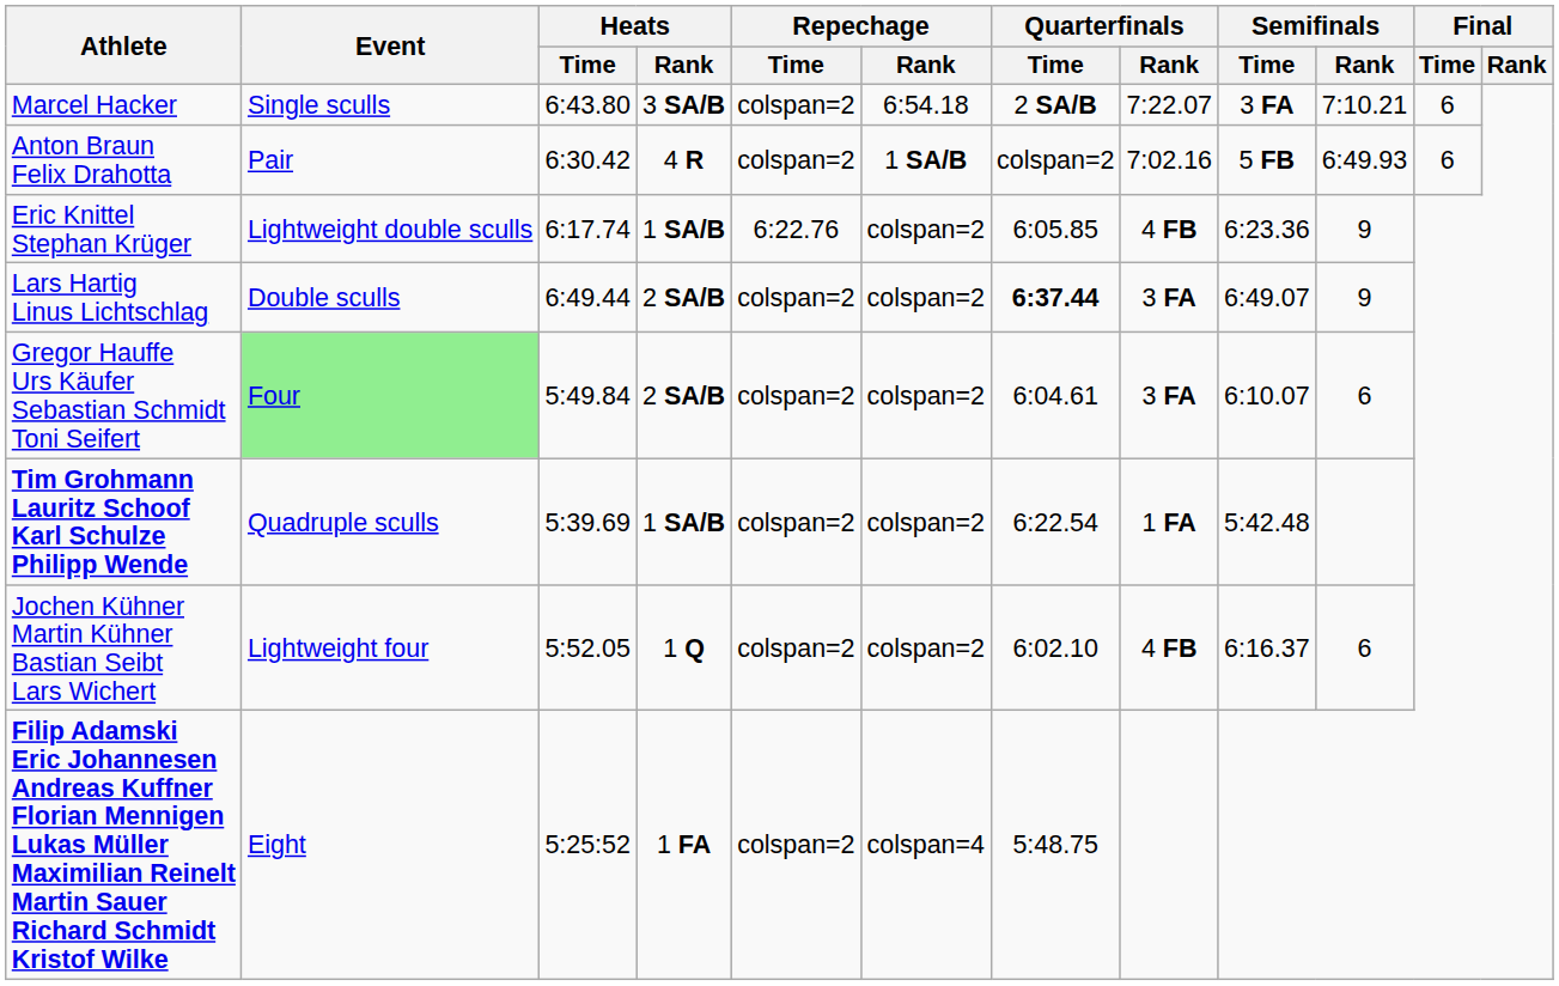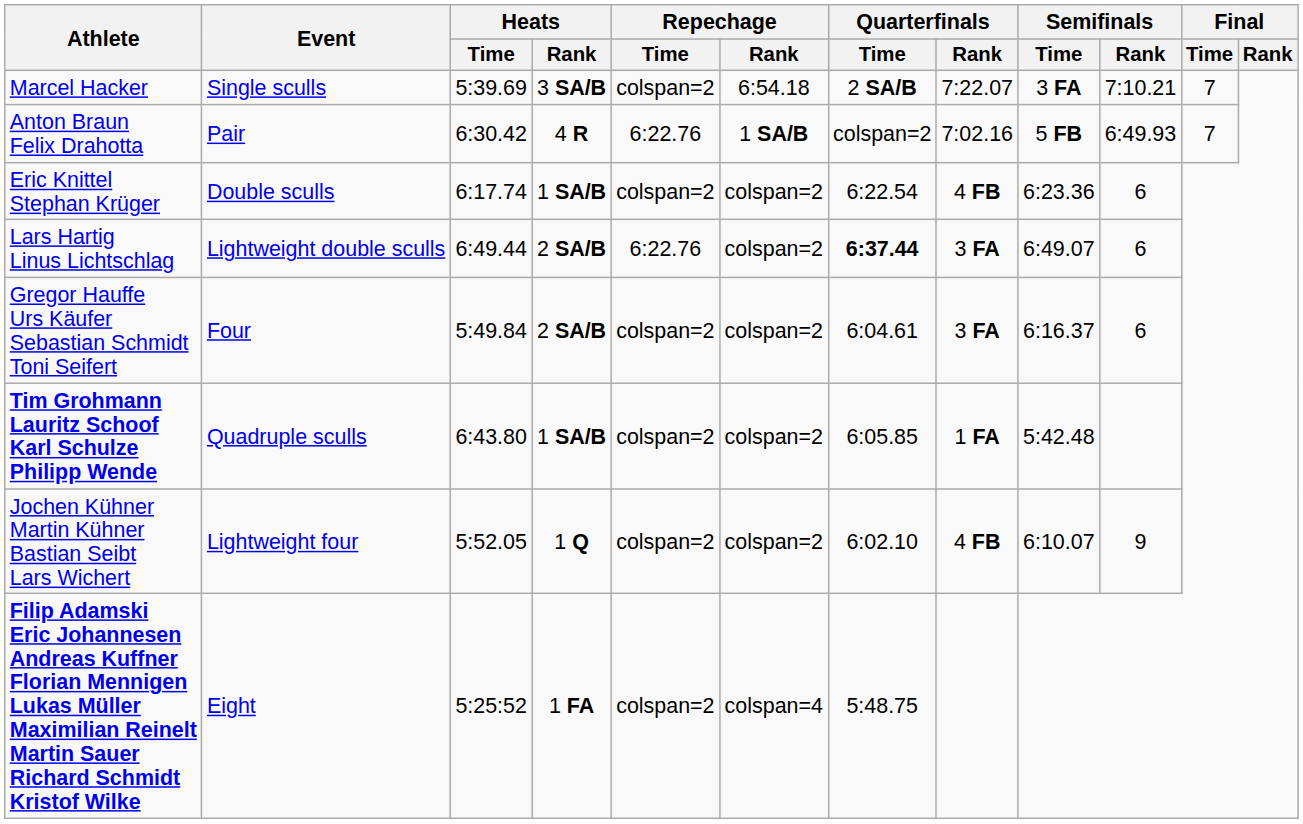Marcel Hacker | Heats / Time: 6:43.80 -> 5:39.69
Marcel Hacker | Final / Time: 6 -> 7
Anton Braun Felix Drahotta | Repechage / Time: colspan=2 -> 6:22.76
Anton Braun Felix Drahotta | Final / Time: 6 -> 7
Eric Knittel Stephan Krüger | Event: Lightweight double sculls -> Double sculls
Eric Knittel Stephan Krüger | Repechage / Time: 6:22.76 -> colspan=2
Eric Knittel Stephan Krüger | Quarterfinals / Time: 6:05.85 -> 6:22.54
Eric Knittel Stephan Krüger | Semifinals / Rank: 9 -> 6
Lars Hartig Linus Lichtschlag | Event: Double sculls -> Lightweight double sculls
Lars Hartig Linus Lichtschlag | Repechage / Time: colspan=2 -> 6:22.76
Lars Hartig Linus Lichtschlag | Semifinals / Rank: 9 -> 6
Gregor Hauffe Urs Käufer Sebastian Schmidt Toni Seifert | Event: lightgreen background -> no background
Gregor Hauffe Urs Käufer Sebastian Schmidt Toni Seifert | Semifinals / Time: 6:10.07 -> 6:16.37
Tim Grohmann Lauritz Schoof Karl Schulze Philipp Wende | Heats / Time: 5:39.69 -> 6:43.80
Tim Grohmann Lauritz Schoof Karl Schulze Philipp Wende | Quarterfinals / Time: 6:22.54 -> 6:05.85
Jochen Kühner Martin Kühner Bastian Seibt Lars Wichert | Semifinals / Time: 6:16.37 -> 6:10.07
Jochen Kühner Martin Kühner Bastian Seibt Lars Wichert | Semifinals / Rank: 6 -> 9
